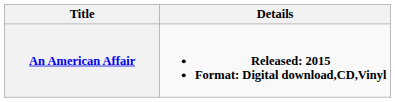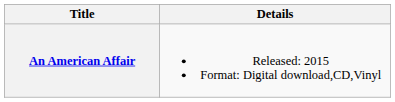An American Affair | Details: bold -> normal
